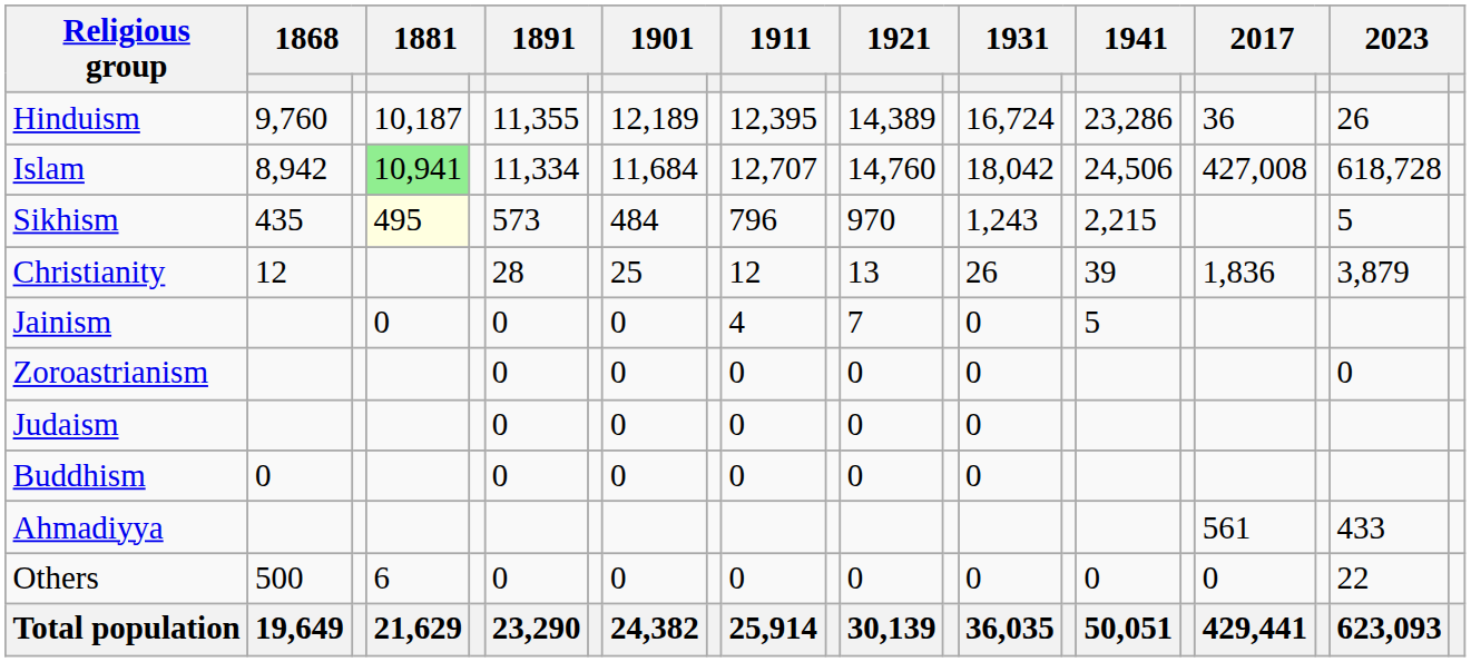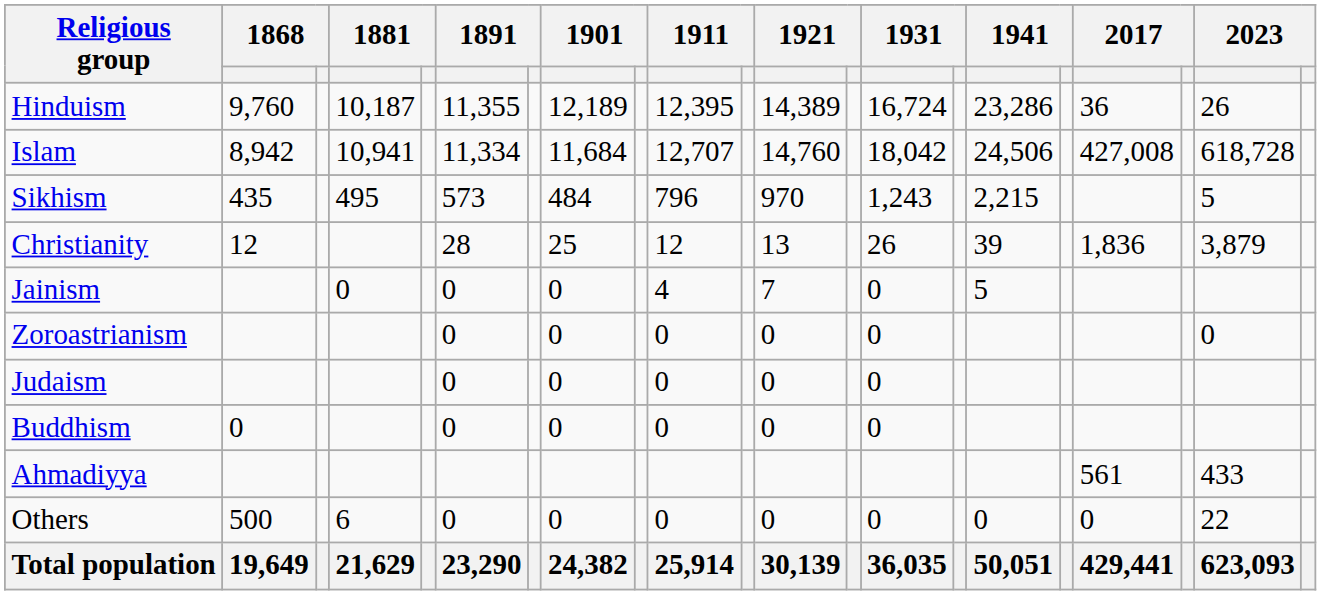Islam | column 4: lightgreen background -> no background
Sikhism | column 4: lightyellow background -> no background
